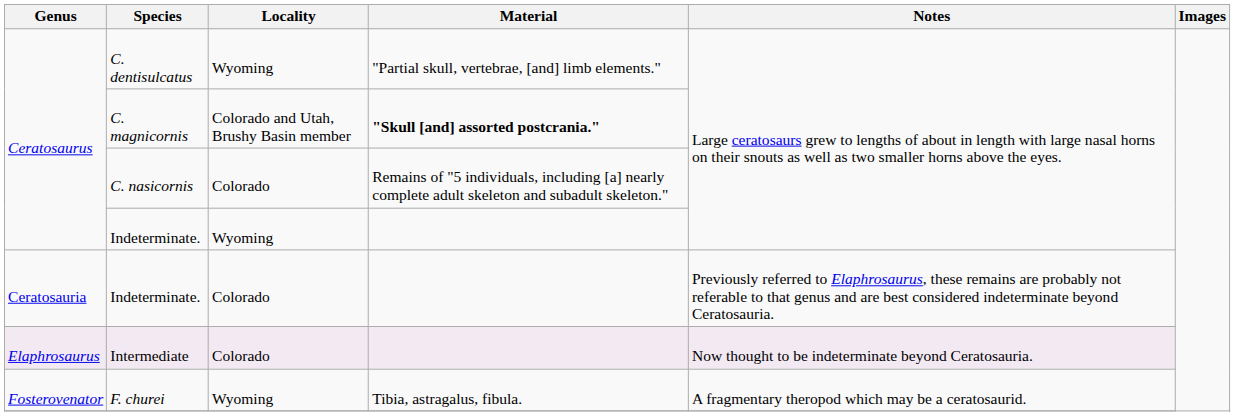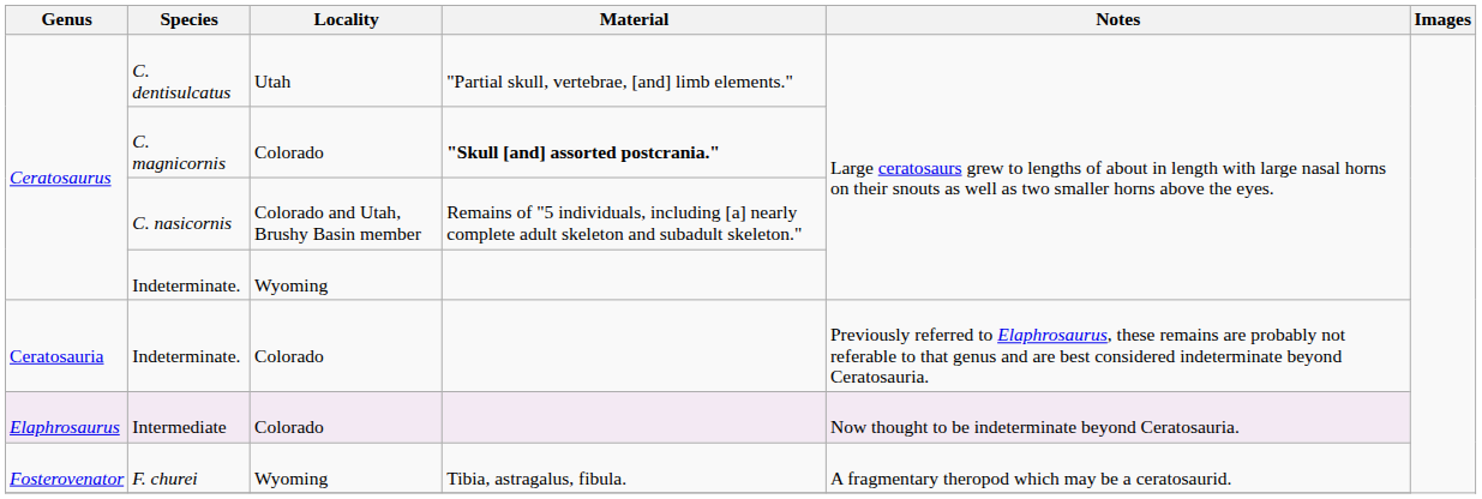C. dentisulcatus | Locality: Wyoming -> Utah
C. magnicornis | Locality: Colorado and Utah, Brushy Basin member -> Colorado
C. nasicornis | Locality: Colorado -> Colorado and Utah, Brushy Basin member
